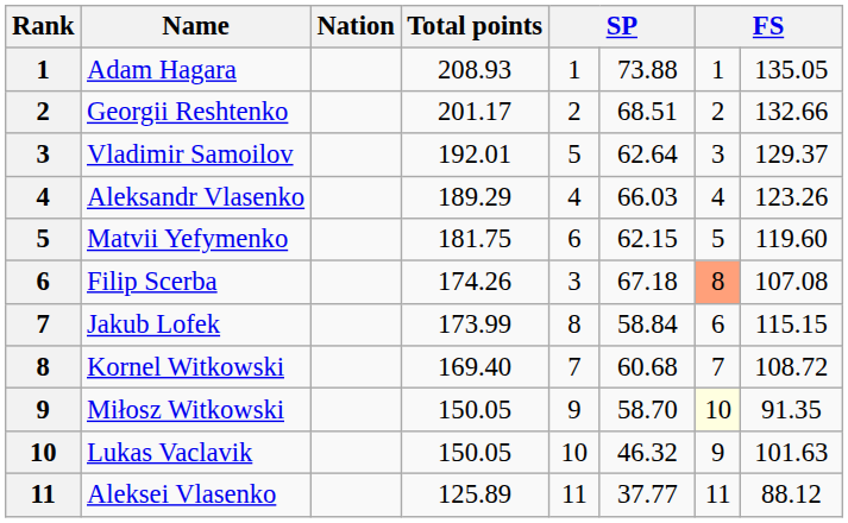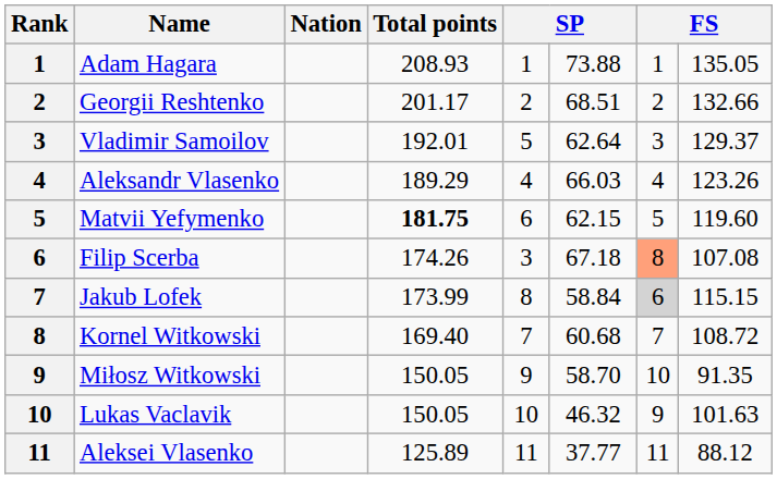Matvii Yefymenko | Total points: normal -> bold
Jakub Lofek | column 7: no background -> lightgrey background
Miłosz Witkowski | column 7: lightyellow background -> no background
